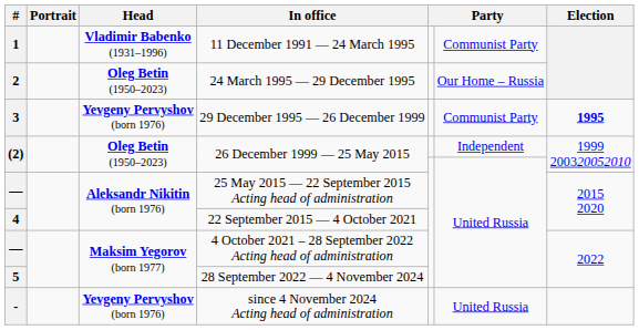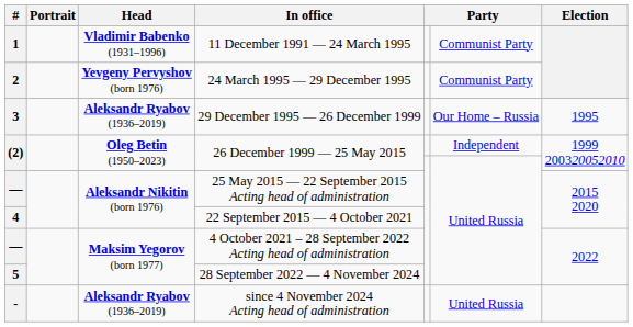24 March 1995 — 29 December 1995 | Head: Oleg Betin (1950–2023) -> Yevgeny Pervyshov (born 1976)
24 March 1995 — 29 December 1995 | column 6: Our Home – Russia -> Communist Party
29 December 1995 — 26 December 1999 | Head: Yevgeny Pervyshov (born 1976) -> Aleksandr Ryabov (1936–2019)
29 December 1995 — 26 December 1999 | column 6: Communist Party -> Our Home – Russia
29 December 1995 — 26 December 1999 | Election: bold -> normal
since 4 November 2024 Acting head of administration | Head: Yevgeny Pervyshov (born 1976) -> Aleksandr Ryabov (1936–2019)
